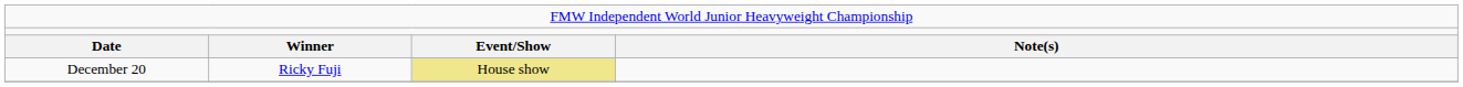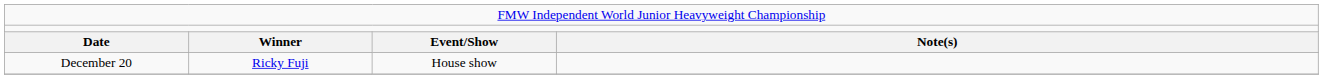December 20 | column 3: khaki background -> no background
